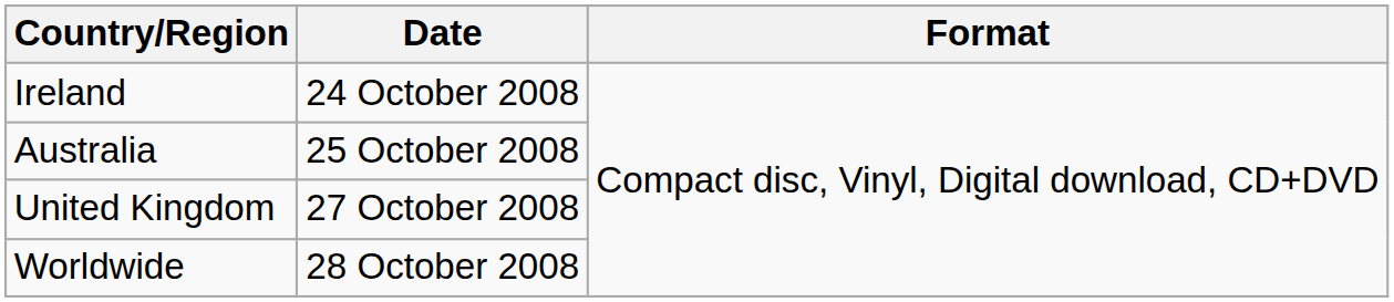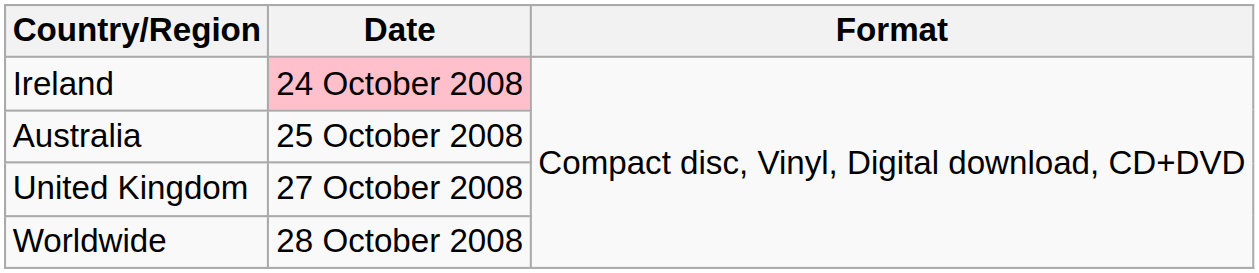Ireland | Date: no background -> pink background
